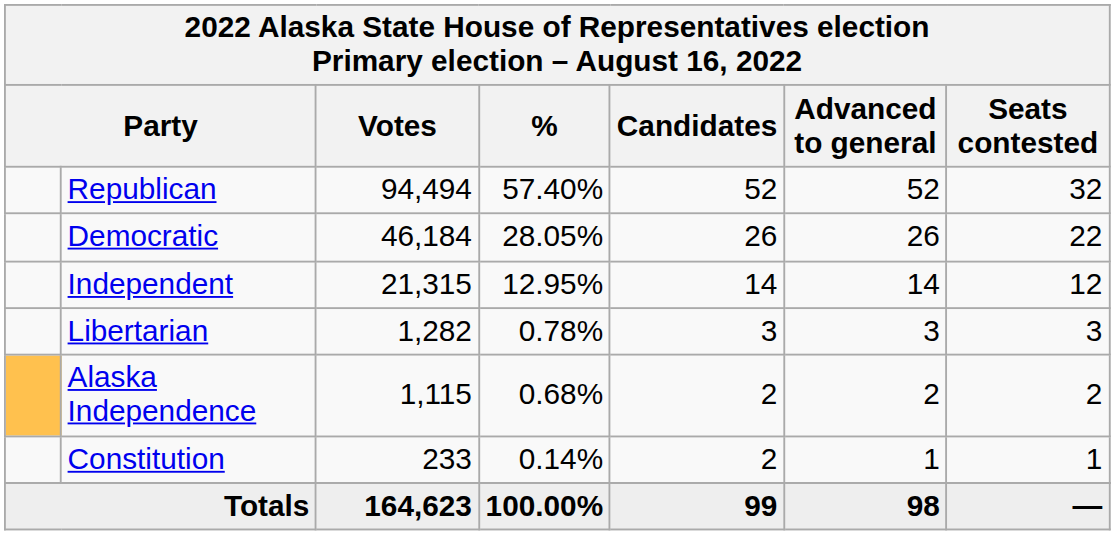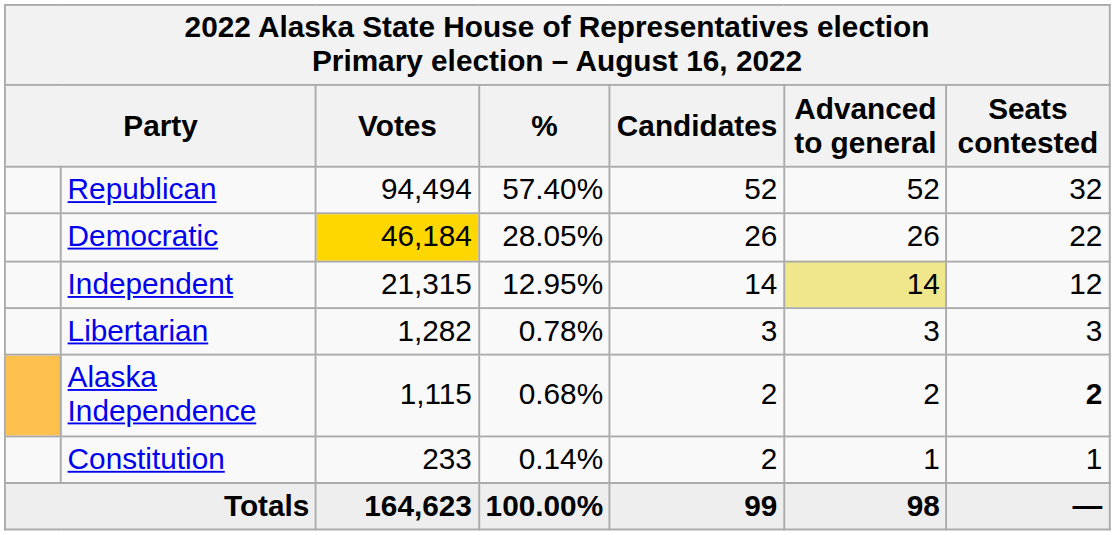Democratic | Votes: no background -> gold background
Independent | Advanced to general: no background -> khaki background
Alaska Independence | Seats contested: normal -> bold
